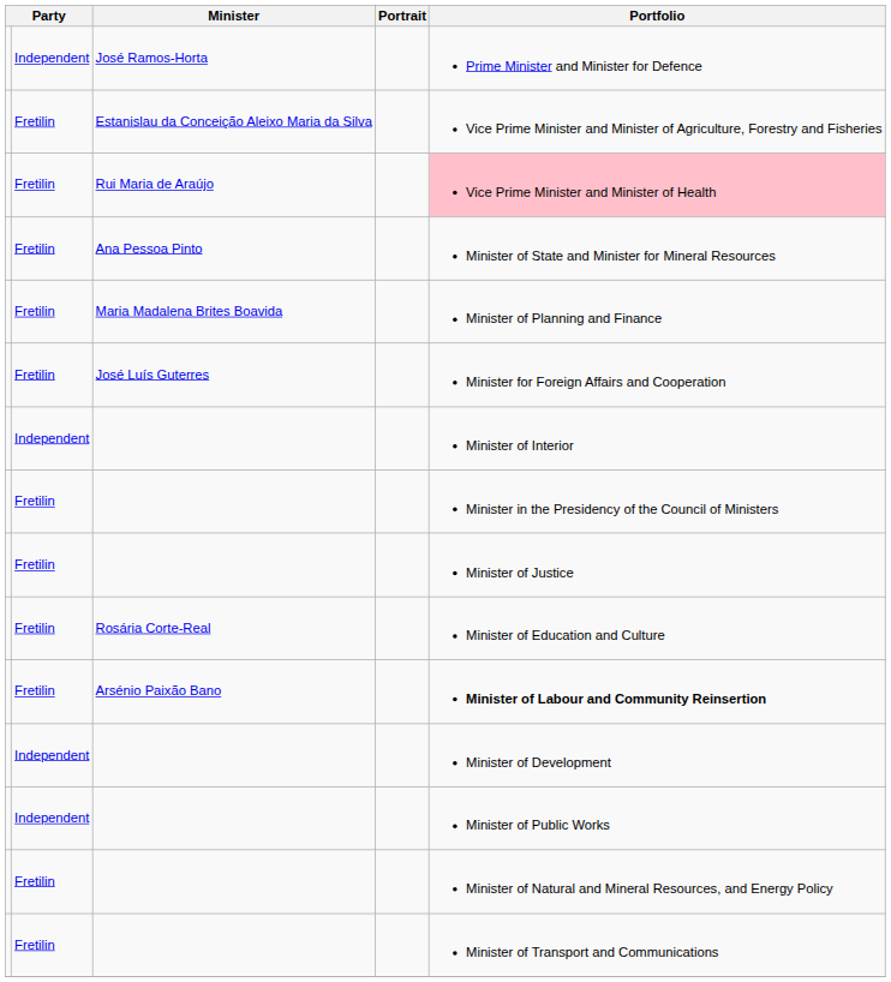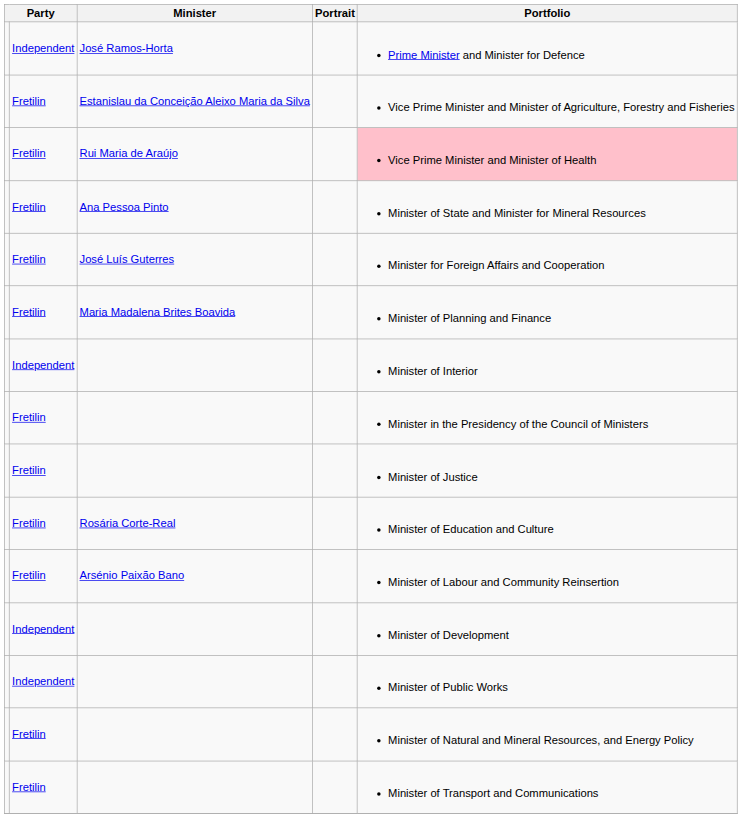rows swapped: Maria Madalena Brites Boavida <-> José Luís Guterres
Arsénio Paixão Bano | Portfolio: bold -> normal
